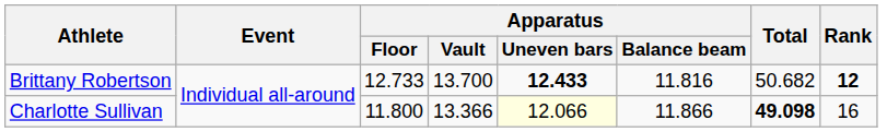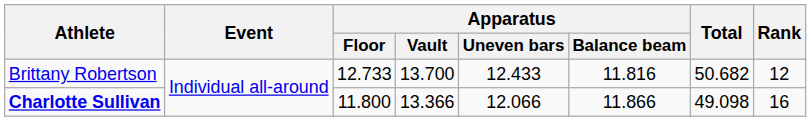row 3 | Apparatus / Uneven bars: bold -> normal
row 3 | Rank: bold -> normal
row 4 | Athlete: normal -> bold
row 4 | Apparatus / Uneven bars: lightyellow background -> no background
row 4 | Total: bold -> normal
